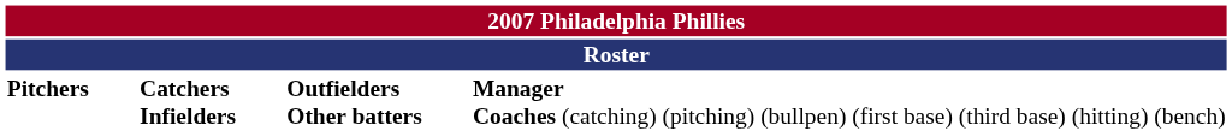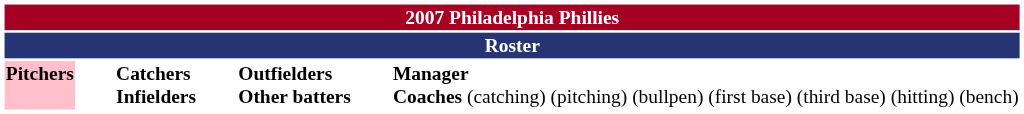Pitchers | column 1: no background -> pink background
